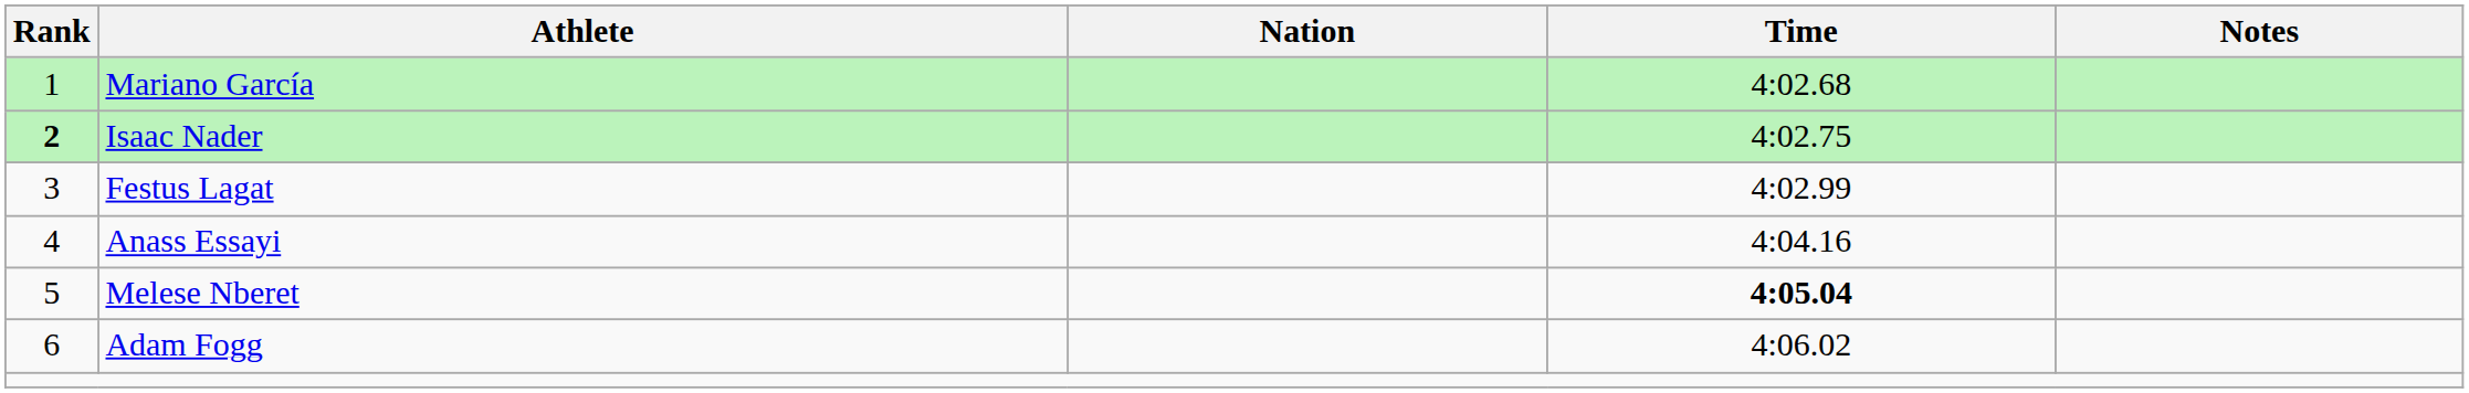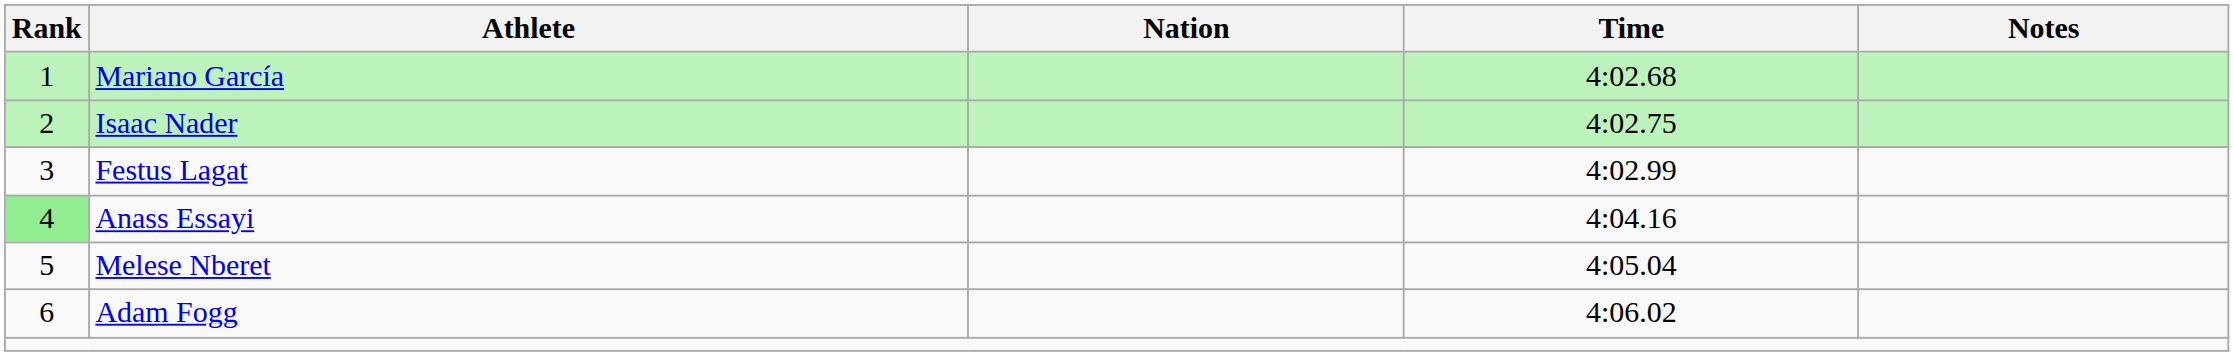Isaac Nader | Rank: bold -> normal
Anass Essayi | Rank: no background -> lightgreen background
Melese Nberet | Time: bold -> normal
